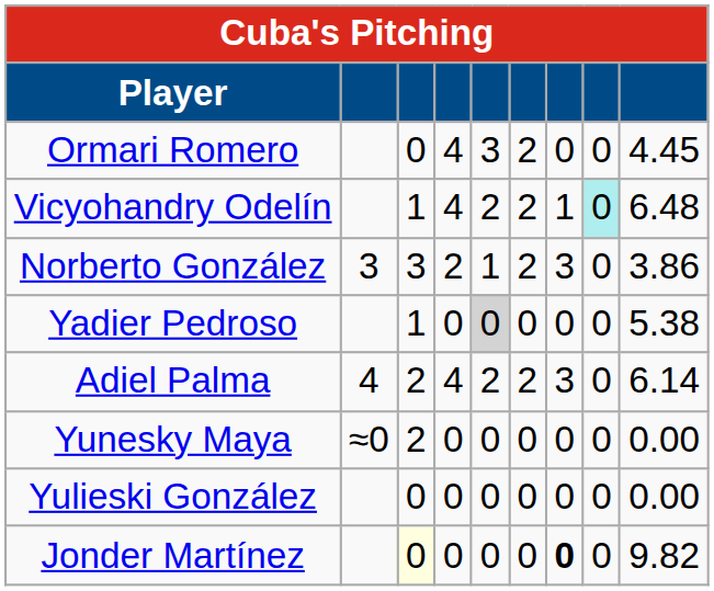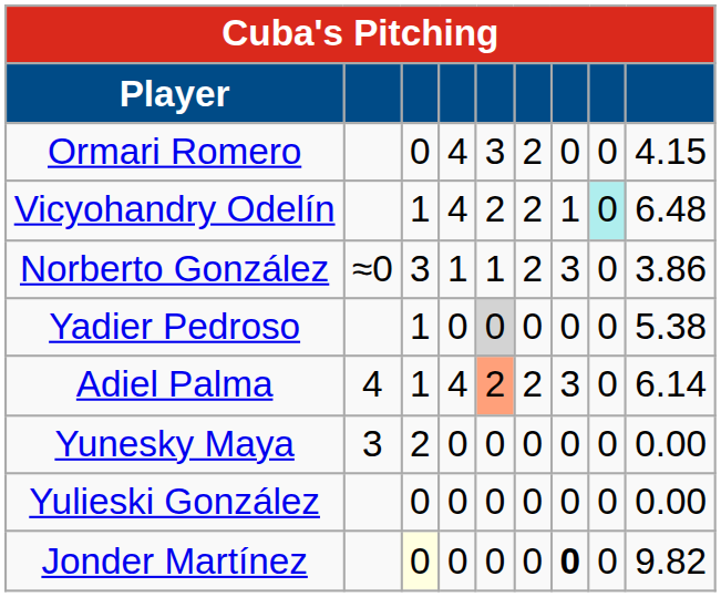Ormari Romero | column 9: 4.45 -> 4.15
Norberto González | column 2: 3 -> ≈0
Norberto González | column 4: 2 -> 1
Adiel Palma | column 3: 2 -> 1
Adiel Palma | column 5: no background -> lightsalmon background
Yunesky Maya | column 2: ≈0 -> 3
